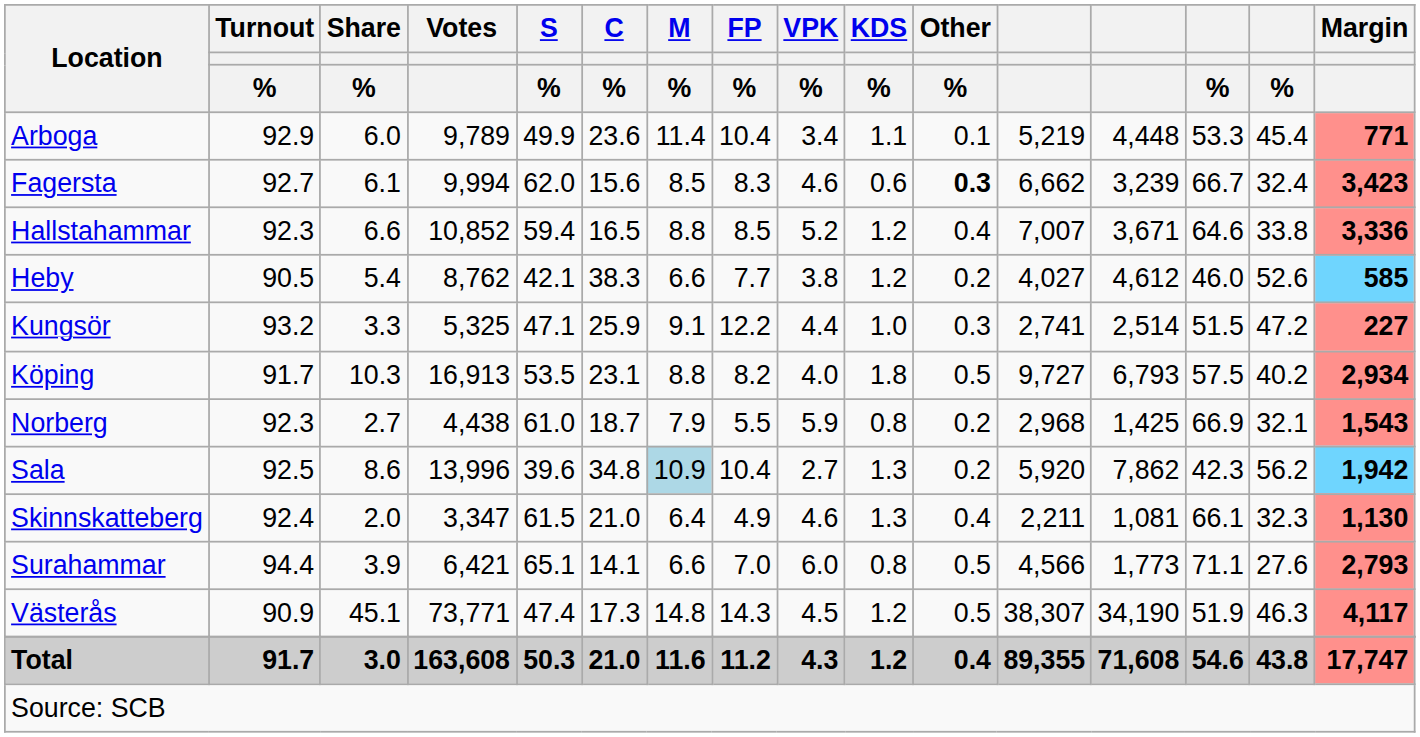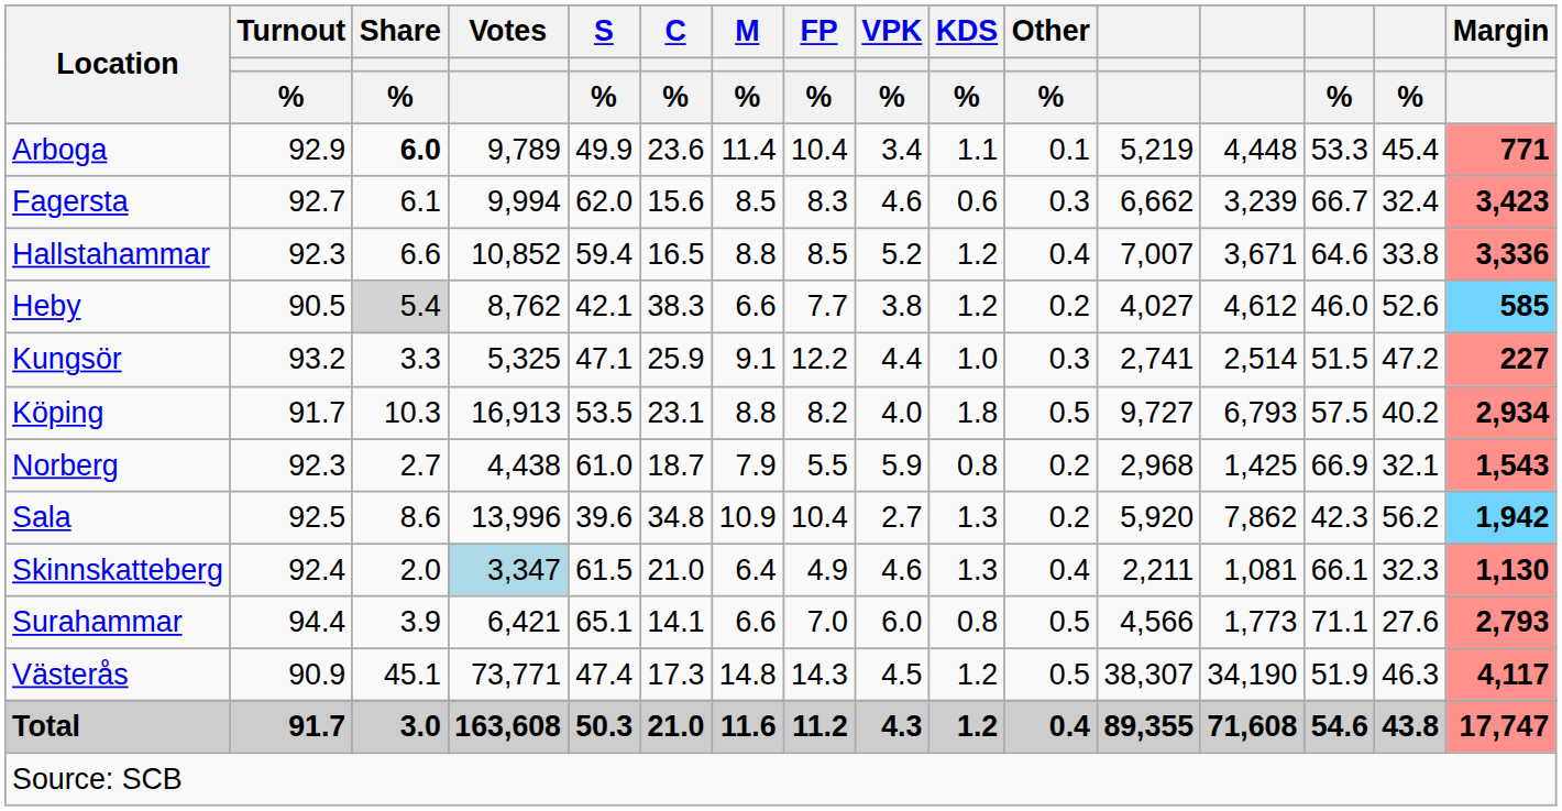Arboga | Share / %: normal -> bold
Fagersta | Other / %: bold -> normal
Heby | Share / %: no background -> lightgrey background
Sala | M / %: lightblue background -> no background
Skinnskatteberg | Votes: no background -> lightblue background
